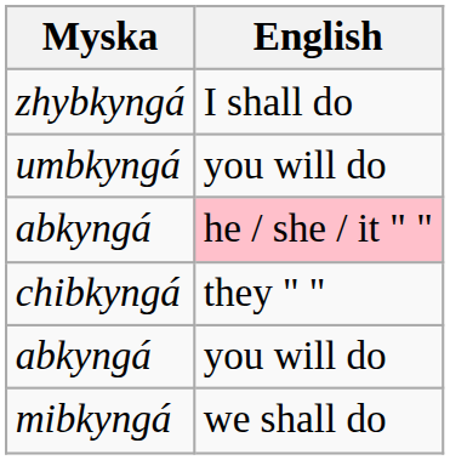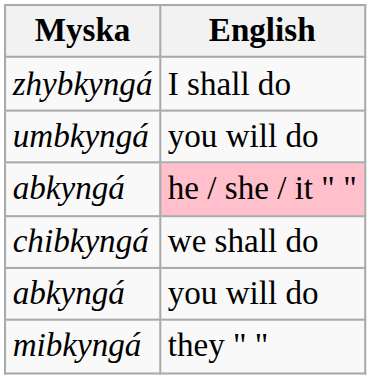row 5 | English: they " " -> we shall do
row 7 | English: we shall do -> they " "
